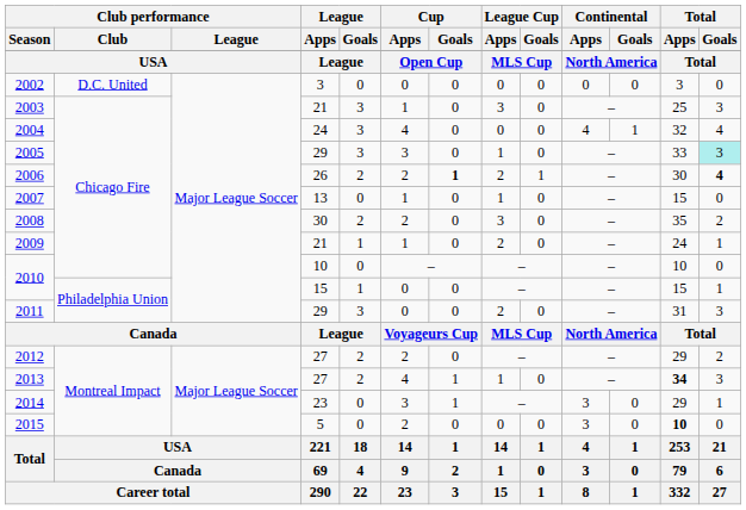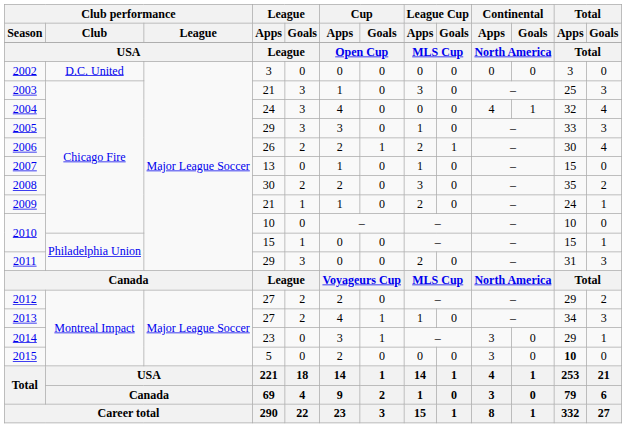2005 | Total / Goals: paleturquoise background -> no background
2006 | Cup / Goals: bold -> normal
2006 | Total / Goals: bold -> normal
2013 | Total / Apps: bold -> normal
